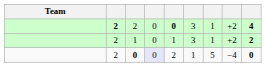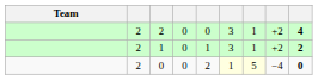row 2 | column 2: bold -> normal
row 2 | column 5: bold -> normal
row 4 | column 3: bold -> normal
row 4 | column 4: lavender background -> no background
row 4 | column 6: no background -> lightyellow background
row 4 | column 7: no background -> lightyellow background
